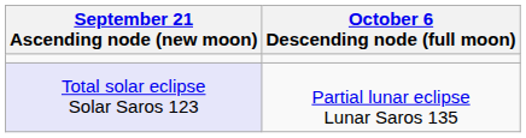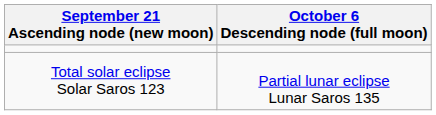row 3 | September 21 Ascending node (new moon): lavender background -> no background
